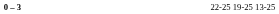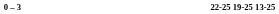row 1 | column 2: normal -> bold
